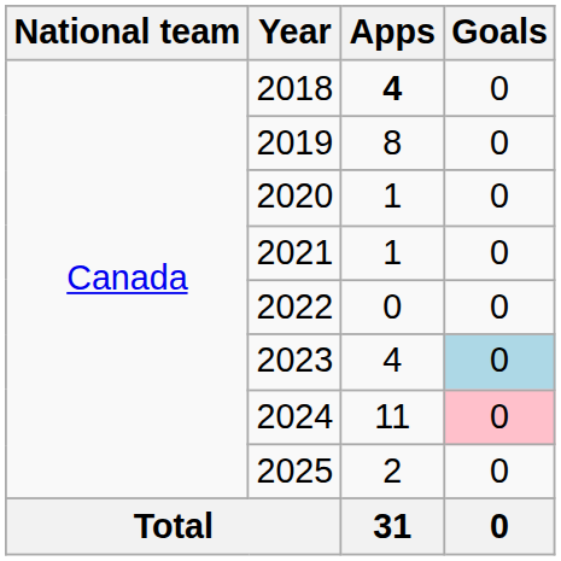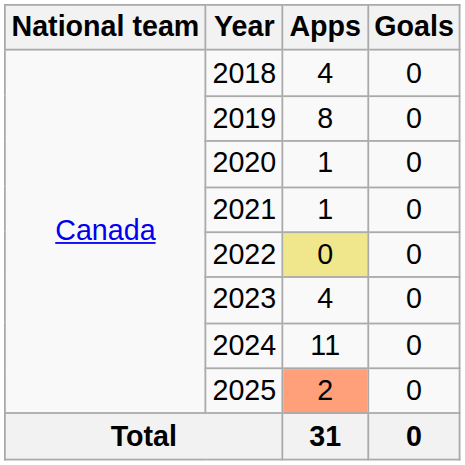2018 | Apps: bold -> normal
2022 | Apps: no background -> khaki background
2023 | Goals: lightblue background -> no background
2024 | Goals: pink background -> no background
2025 | Apps: no background -> lightsalmon background
